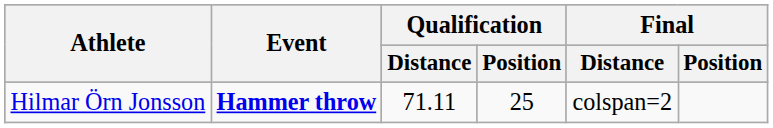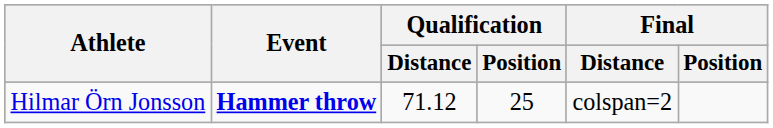Hilmar Örn Jonsson | Qualification / Distance: 71.11 -> 71.12
